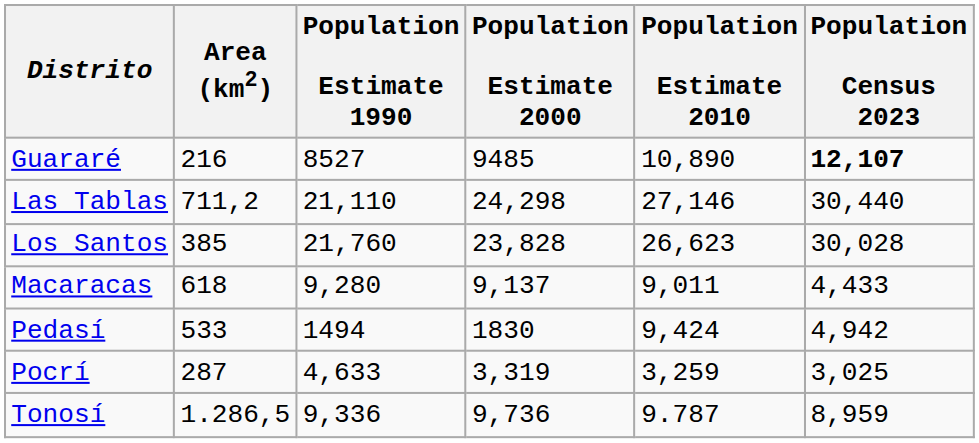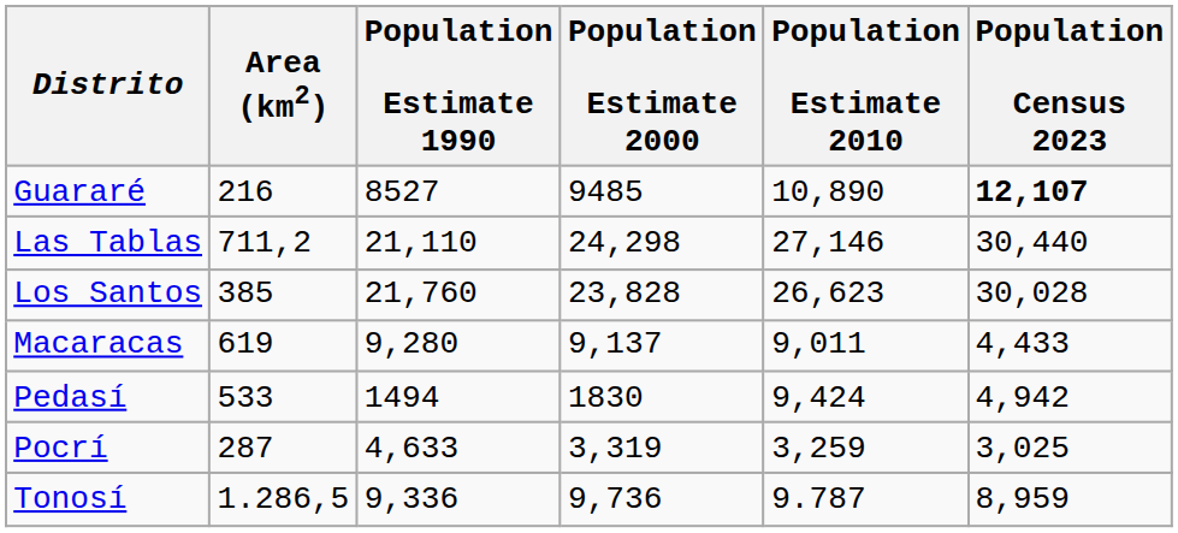Macaracas | Area (km2): 618 -> 619
